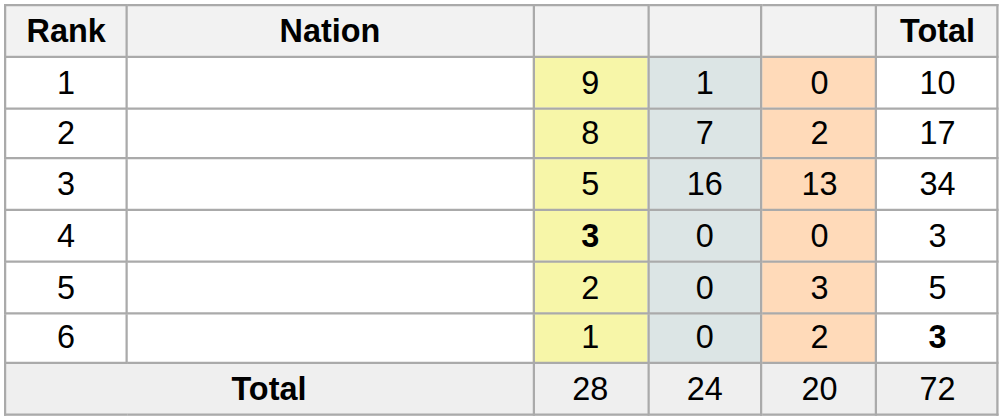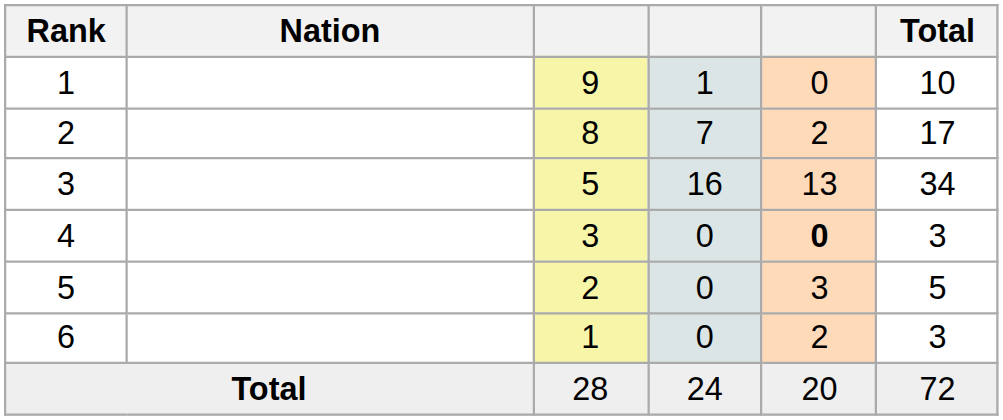4 | column 3: bold -> normal
4 | column 5: normal -> bold
6 | Total: bold -> normal
